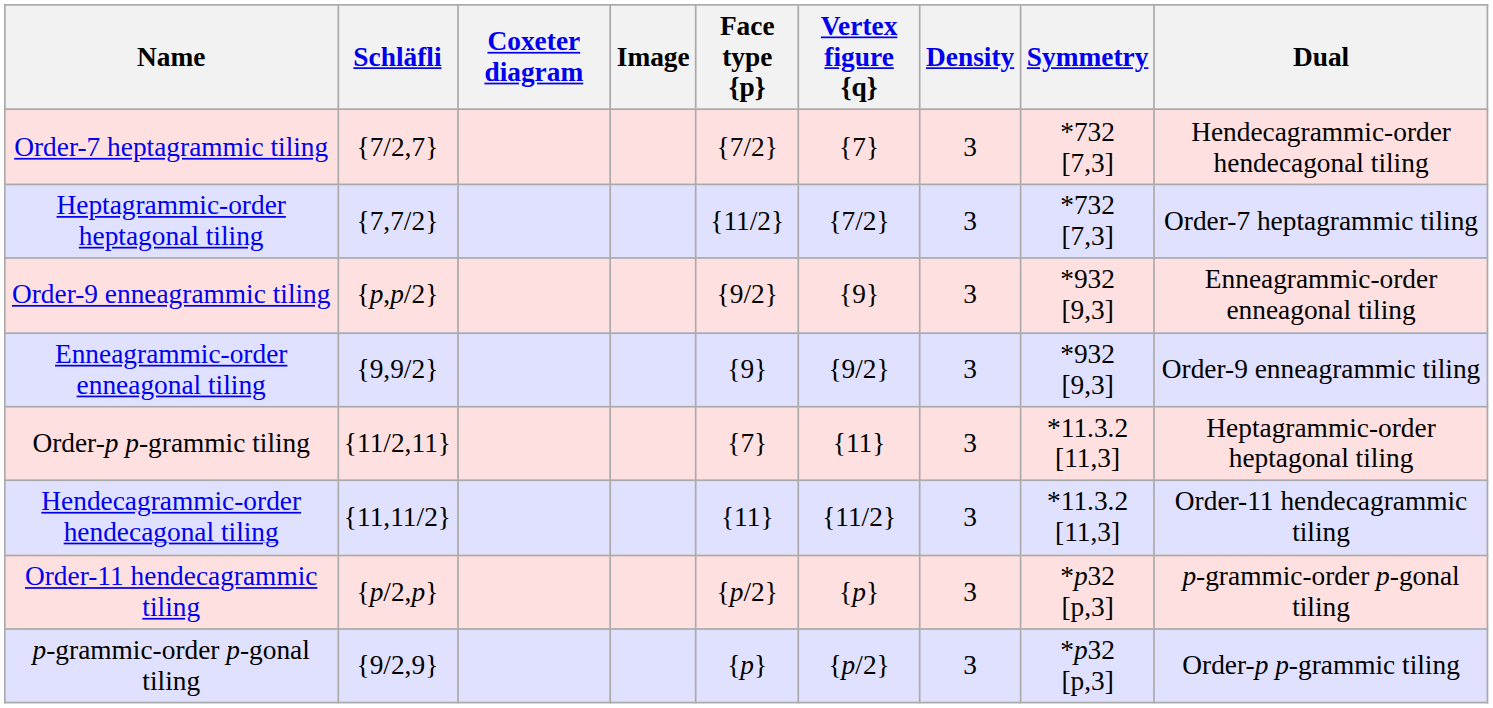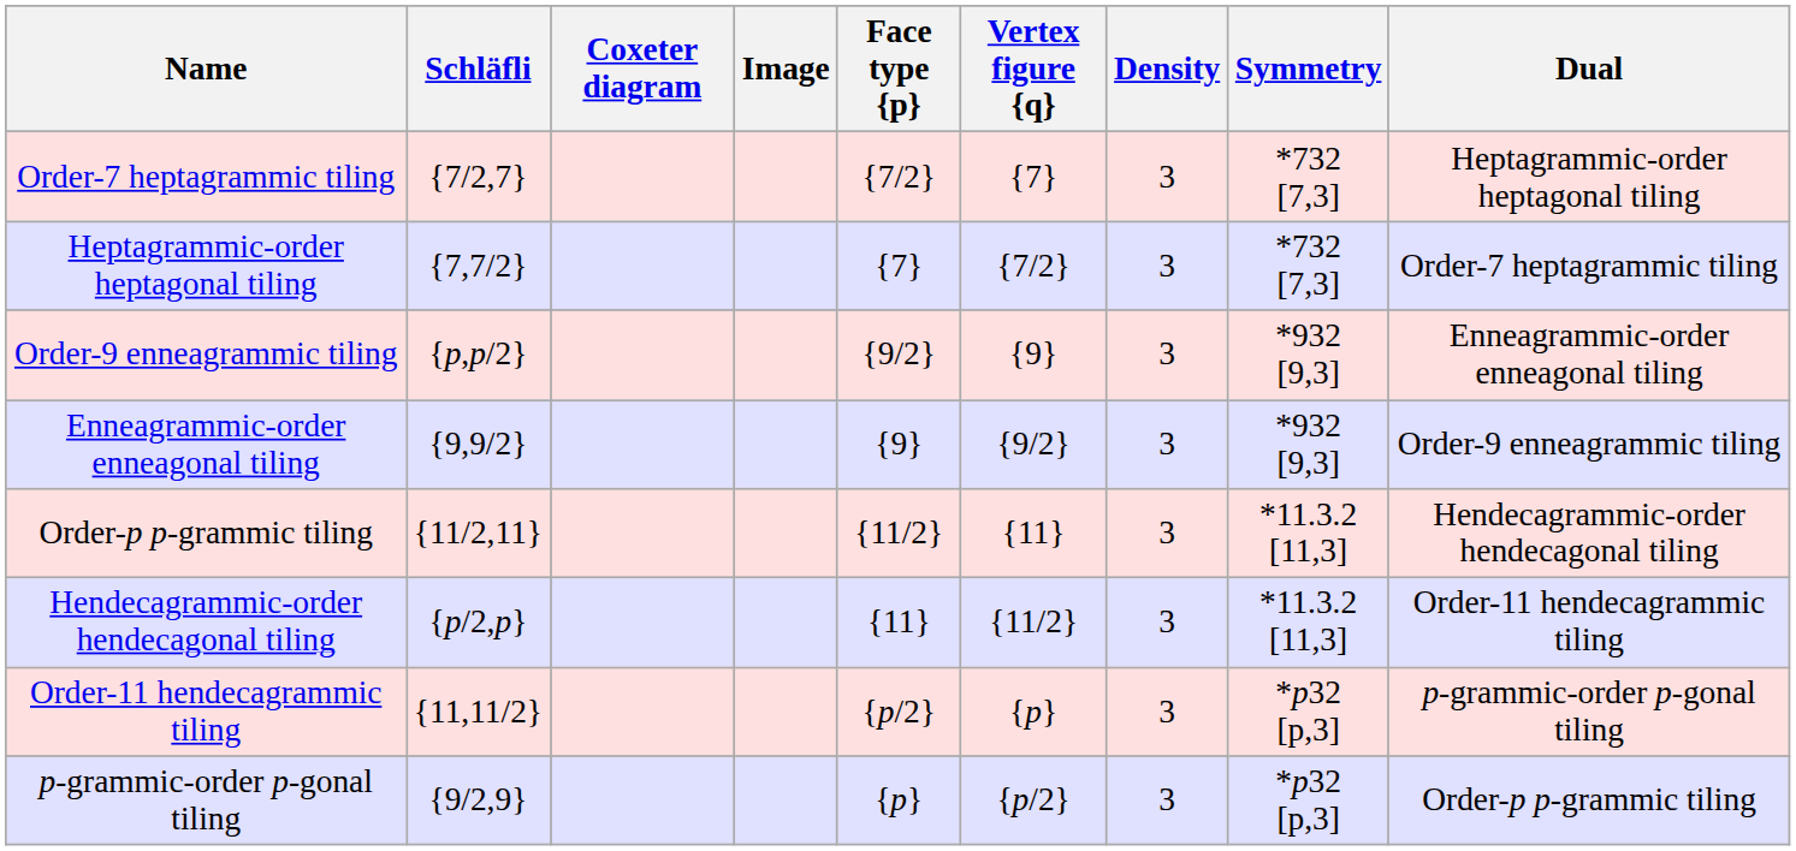row 2 | Dual: Hendecagrammic-order hendecagonal tiling -> Heptagrammic-order heptagonal tiling
row 3 | Face type {p}: {11/2} -> {7}
row 6 | Face type {p}: {7} -> {11/2}
row 6 | Dual: Heptagrammic-order heptagonal tiling -> Hendecagrammic-order hendecagonal tiling
row 7 | Schläfli: {11,11/2} -> {p/2,p}
row 8 | Schläfli: {p/2,p} -> {11,11/2}
